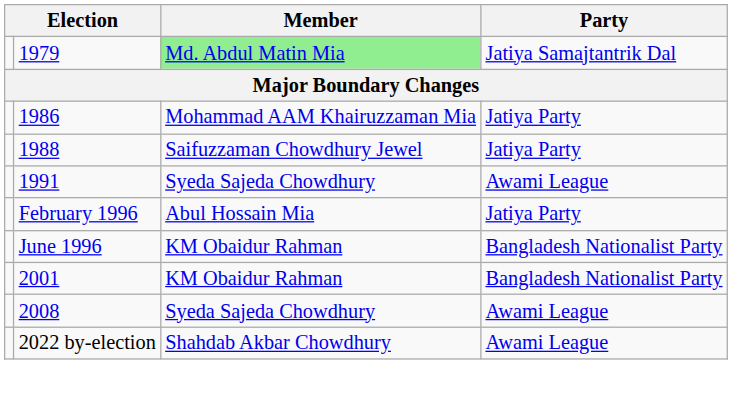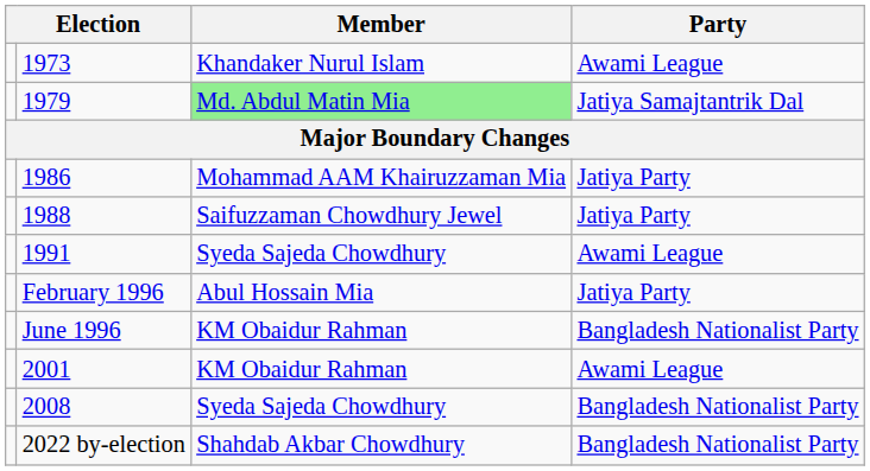+ row: 1973 | Khandaker Nurul Islam | Awami League
2001 | Party: Bangladesh Nationalist Party -> Awami League
2008 | Party: Awami League -> Bangladesh Nationalist Party
2022 by-election | Party: Awami League -> Bangladesh Nationalist Party
